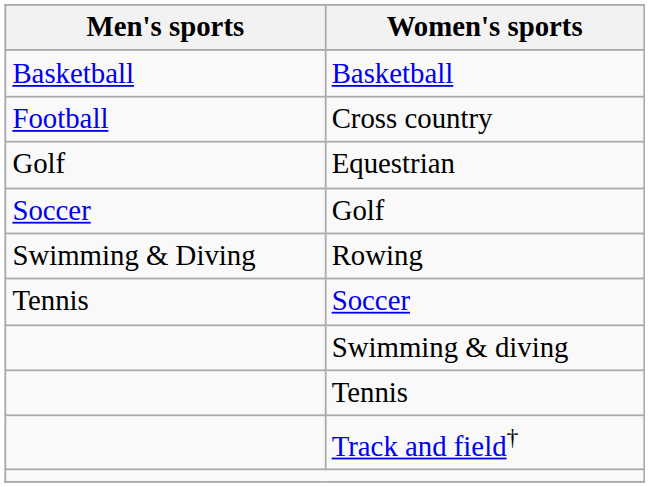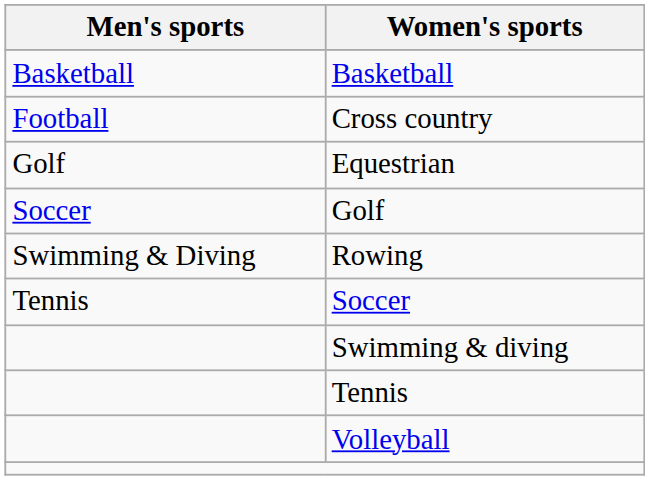- row: Track and field†
+ row: Volleyball
